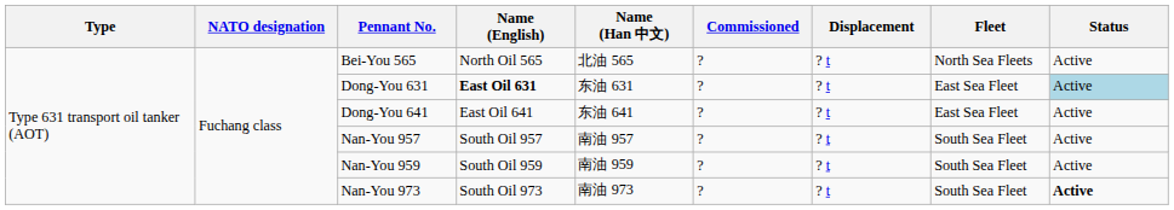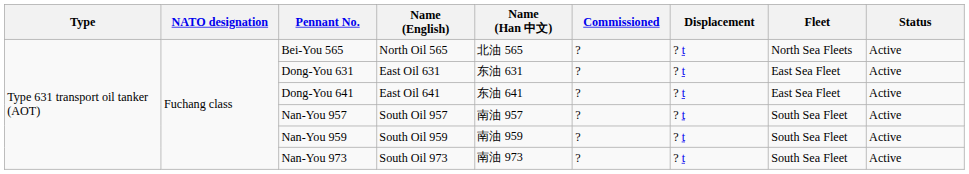Dong-You 631 | Name (English): bold -> normal
Dong-You 631 | Status: lightblue background -> no background
Nan-You 973 | Status: bold -> normal
